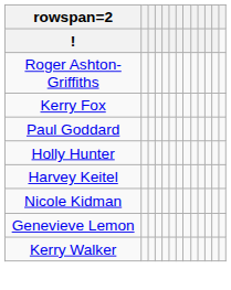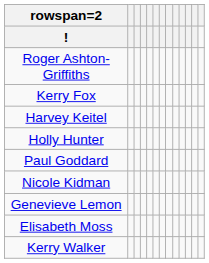rows swapped: Paul Goddard <-> Harvey Keitel
+ row: Elisabeth Moss
